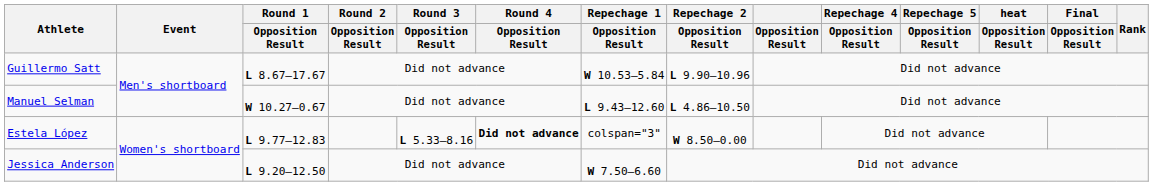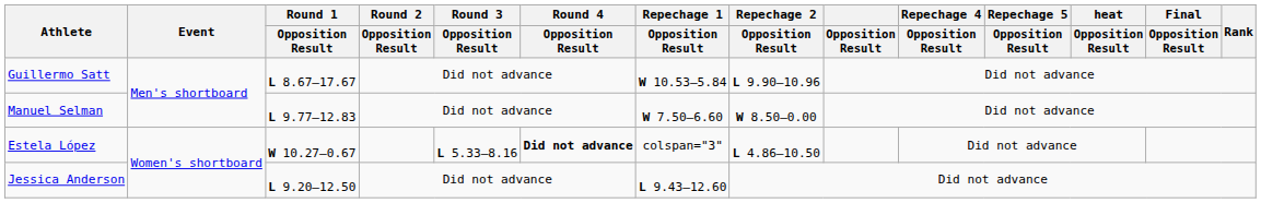Manuel Selman | Round 1 / Opposition Result: W 10.27–0.67 -> L 9.77–12.83
Manuel Selman | Repechage 1 / Opposition Result: L 9.43–12.60 -> W 7.50–6.60
Manuel Selman | Repechage 2 / Opposition Result: L 4.86–10.50 -> W 8.50–0.00
Estela López | Round 1 / Opposition Result: L 9.77–12.83 -> W 10.27–0.67
Estela López | Repechage 2 / Opposition Result: W 8.50–0.00 -> L 4.86–10.50
Jessica Anderson | Repechage 1 / Opposition Result: W 7.50–6.60 -> L 9.43–12.60
